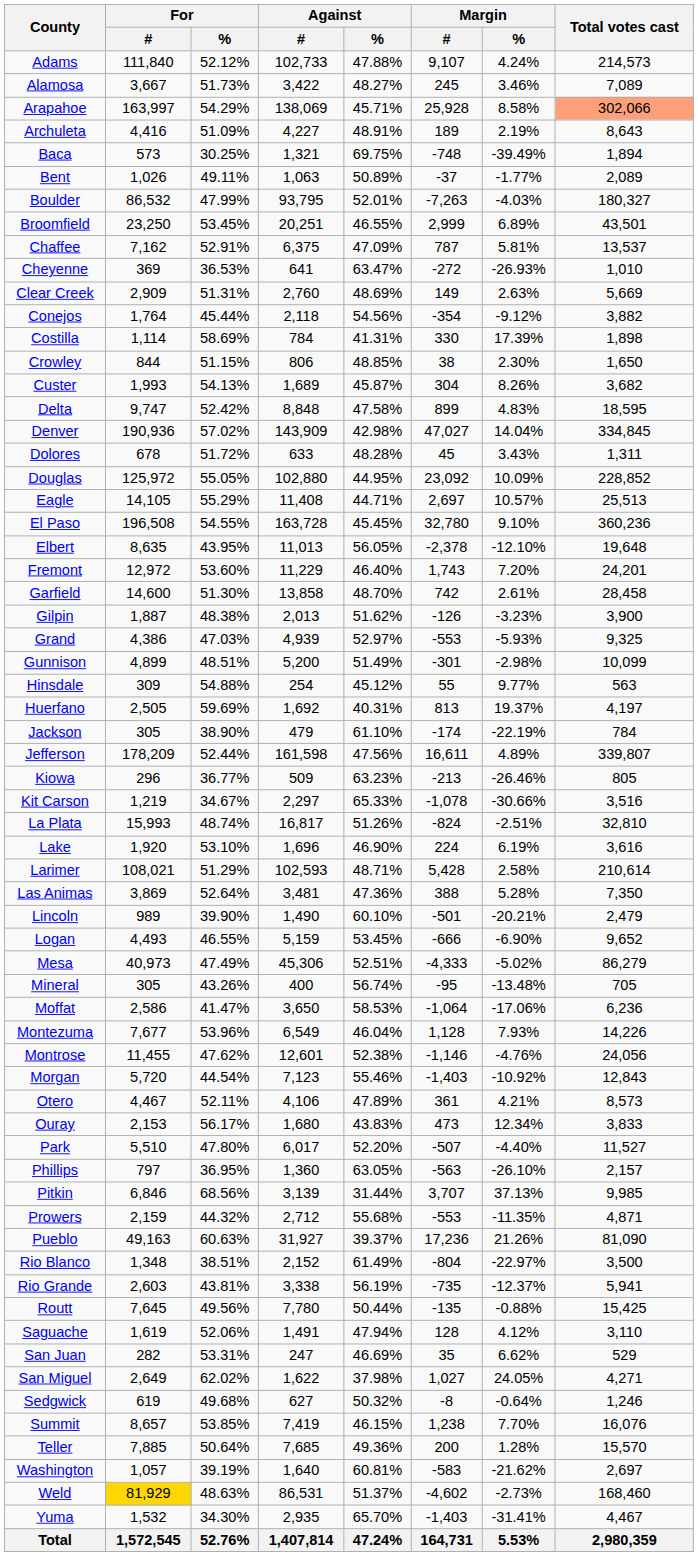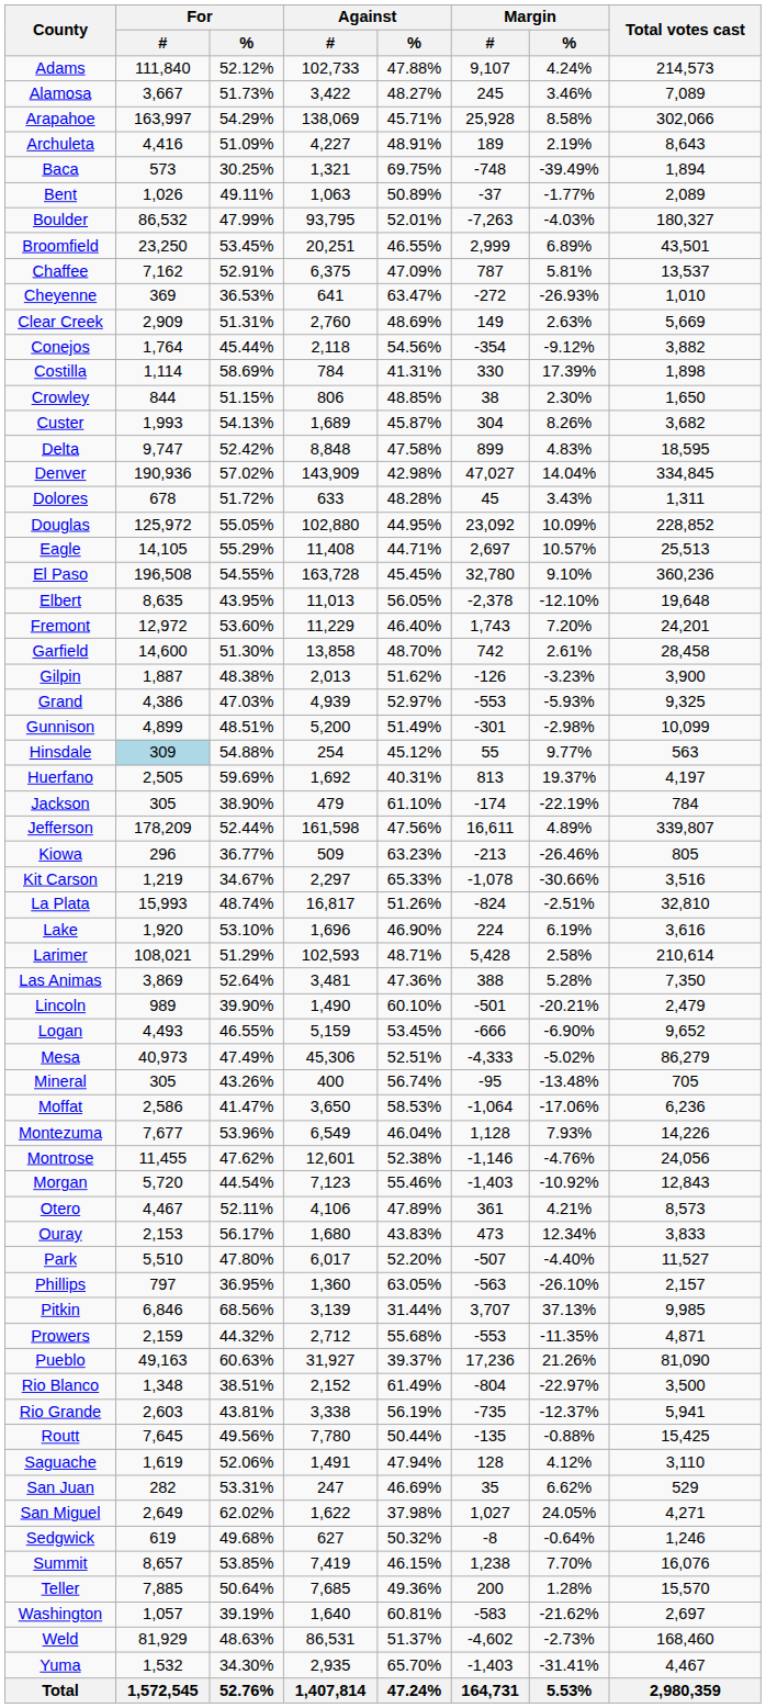Arapahoe | Total votes cast: lightsalmon background -> no background
Hinsdale | For / #: no background -> lightblue background
Weld | For / #: gold background -> no background
